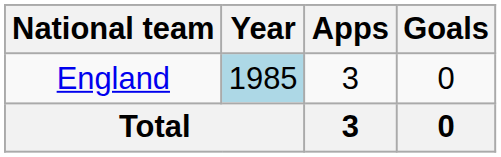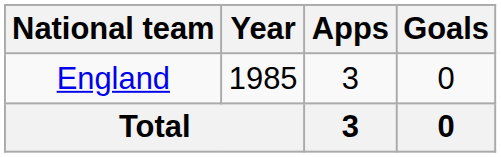England | Year: lightblue background -> no background
